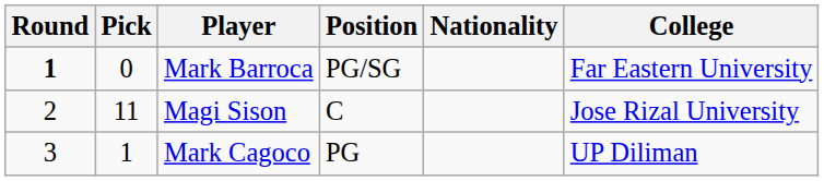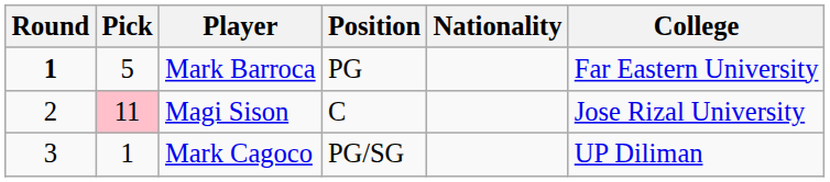Mark Barroca | Pick: 0 -> 5
Mark Barroca | Position: PG/SG -> PG
Magi Sison | Pick: no background -> pink background
Mark Cagoco | Position: PG -> PG/SG
